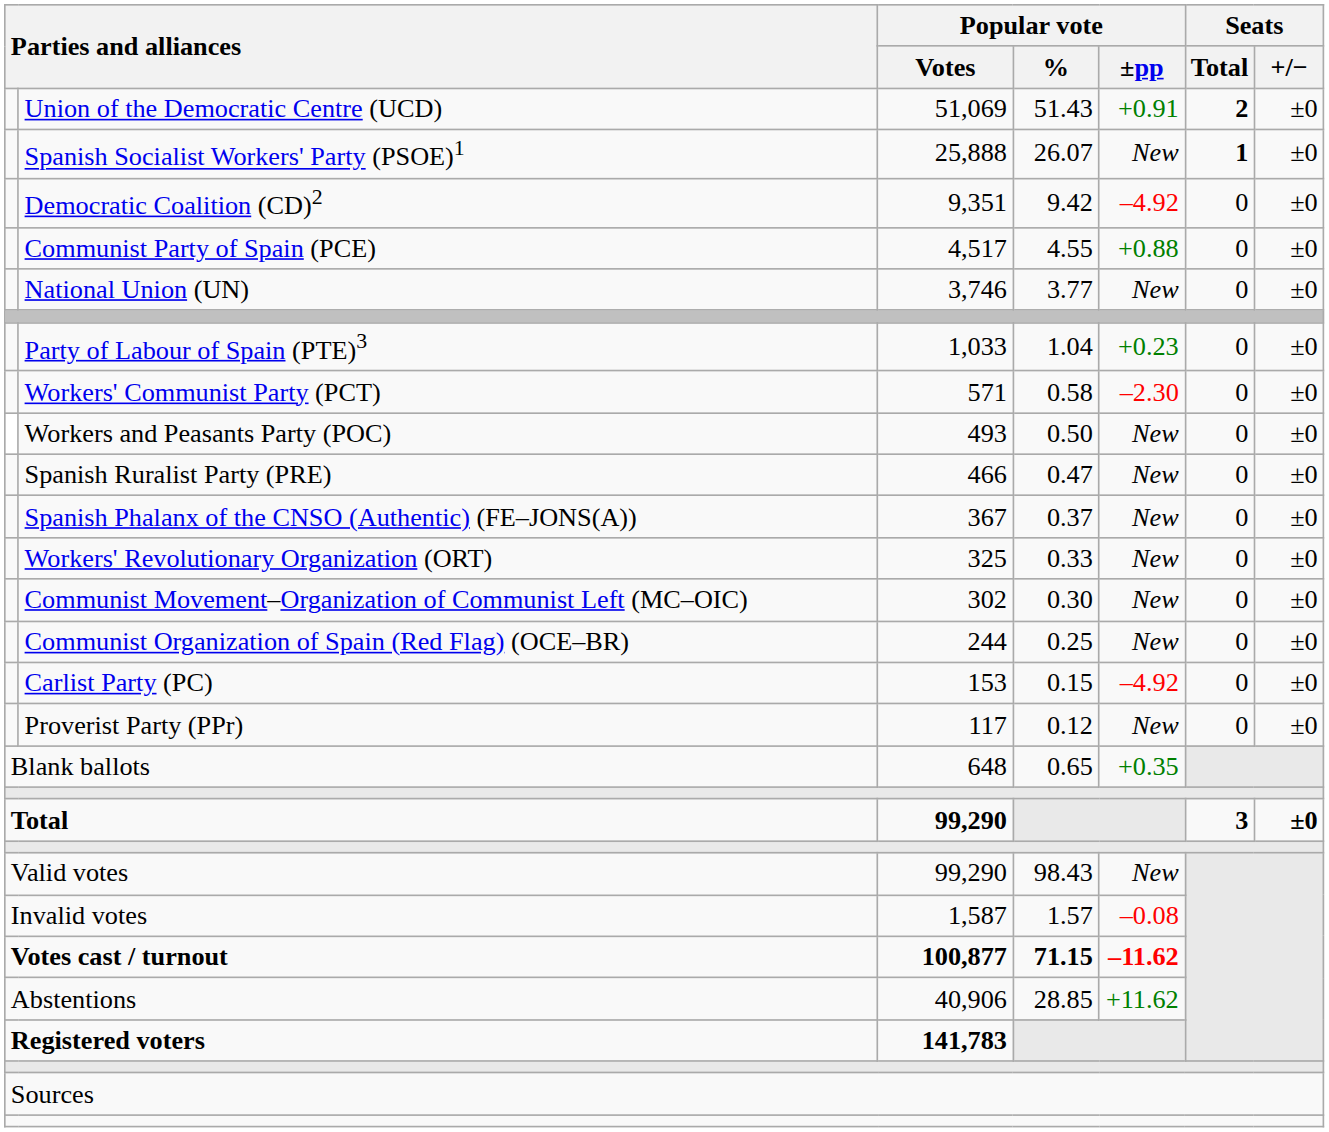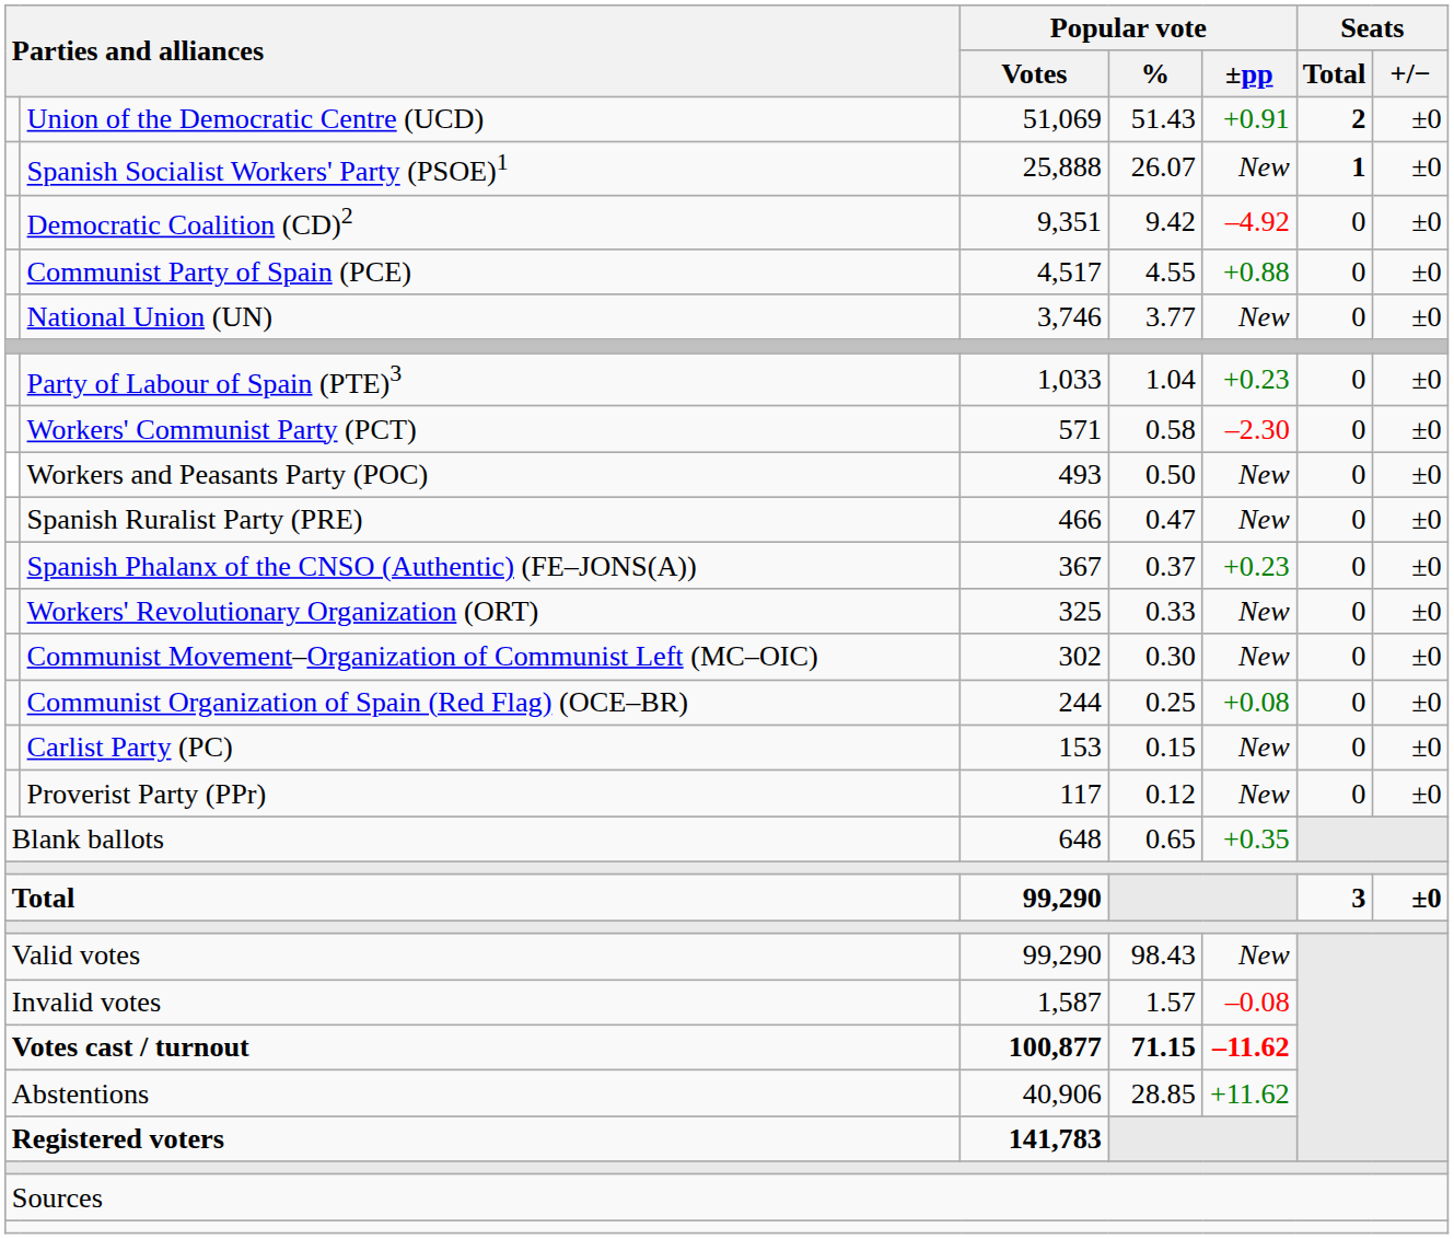Spanish Phalanx of the CNSO (Authentic) (FE–JONS(A)) | Popular vote / ±pp: New -> +0.23
Communist Organization of Spain (Red Flag) (OCE–BR) | Popular vote / ±pp: New -> +0.08
Carlist Party (PC) | Popular vote / ±pp: –4.92 -> New
